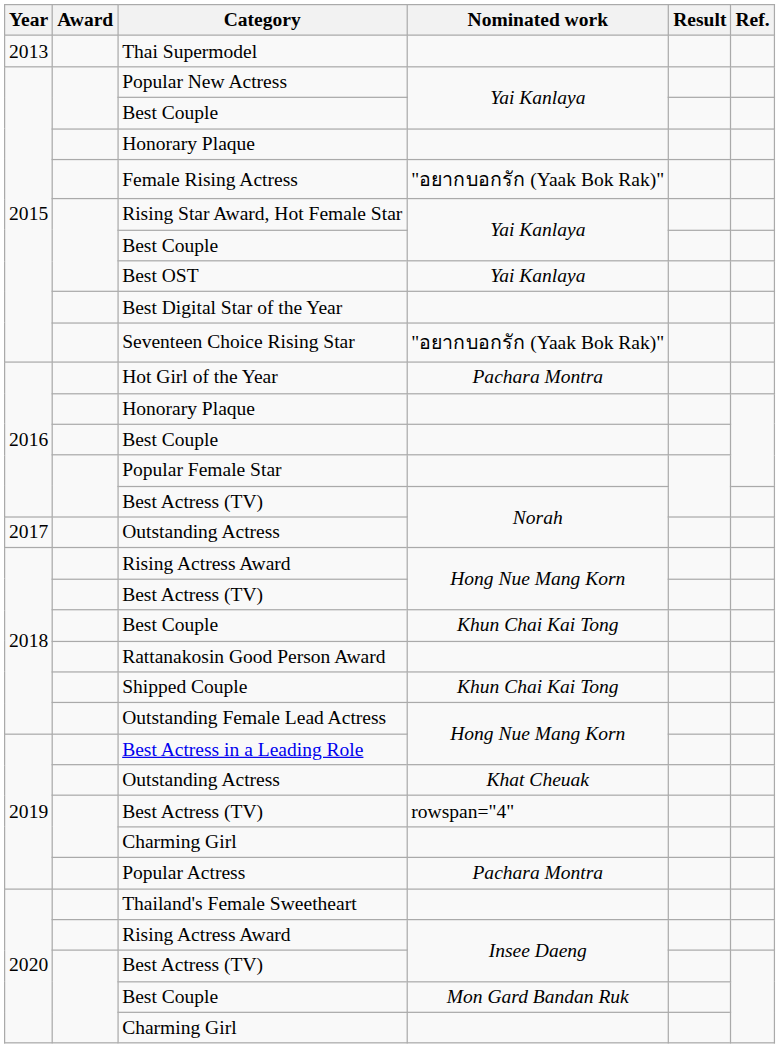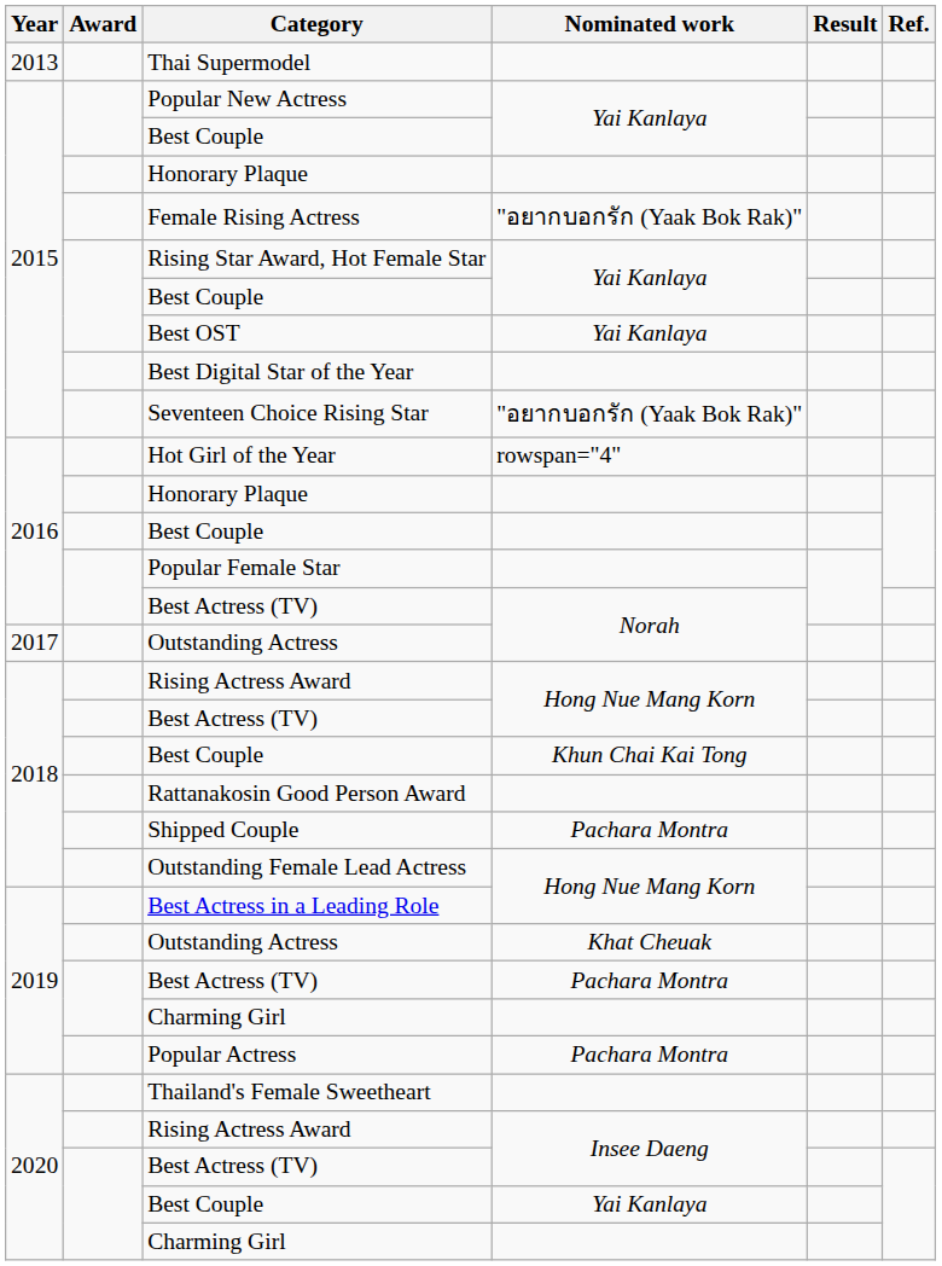Hot Girl of the Year | Nominated work: Pachara Montra -> rowspan="4"
Shipped Couple | Nominated work: Khun Chai Kai Tong -> Pachara Montra
2019 / Best Actress (TV) | Nominated work: rowspan="4" -> Pachara Montra
2020 / Best Couple | Nominated work: Mon Gard Bandan Ruk -> Yai Kanlaya
